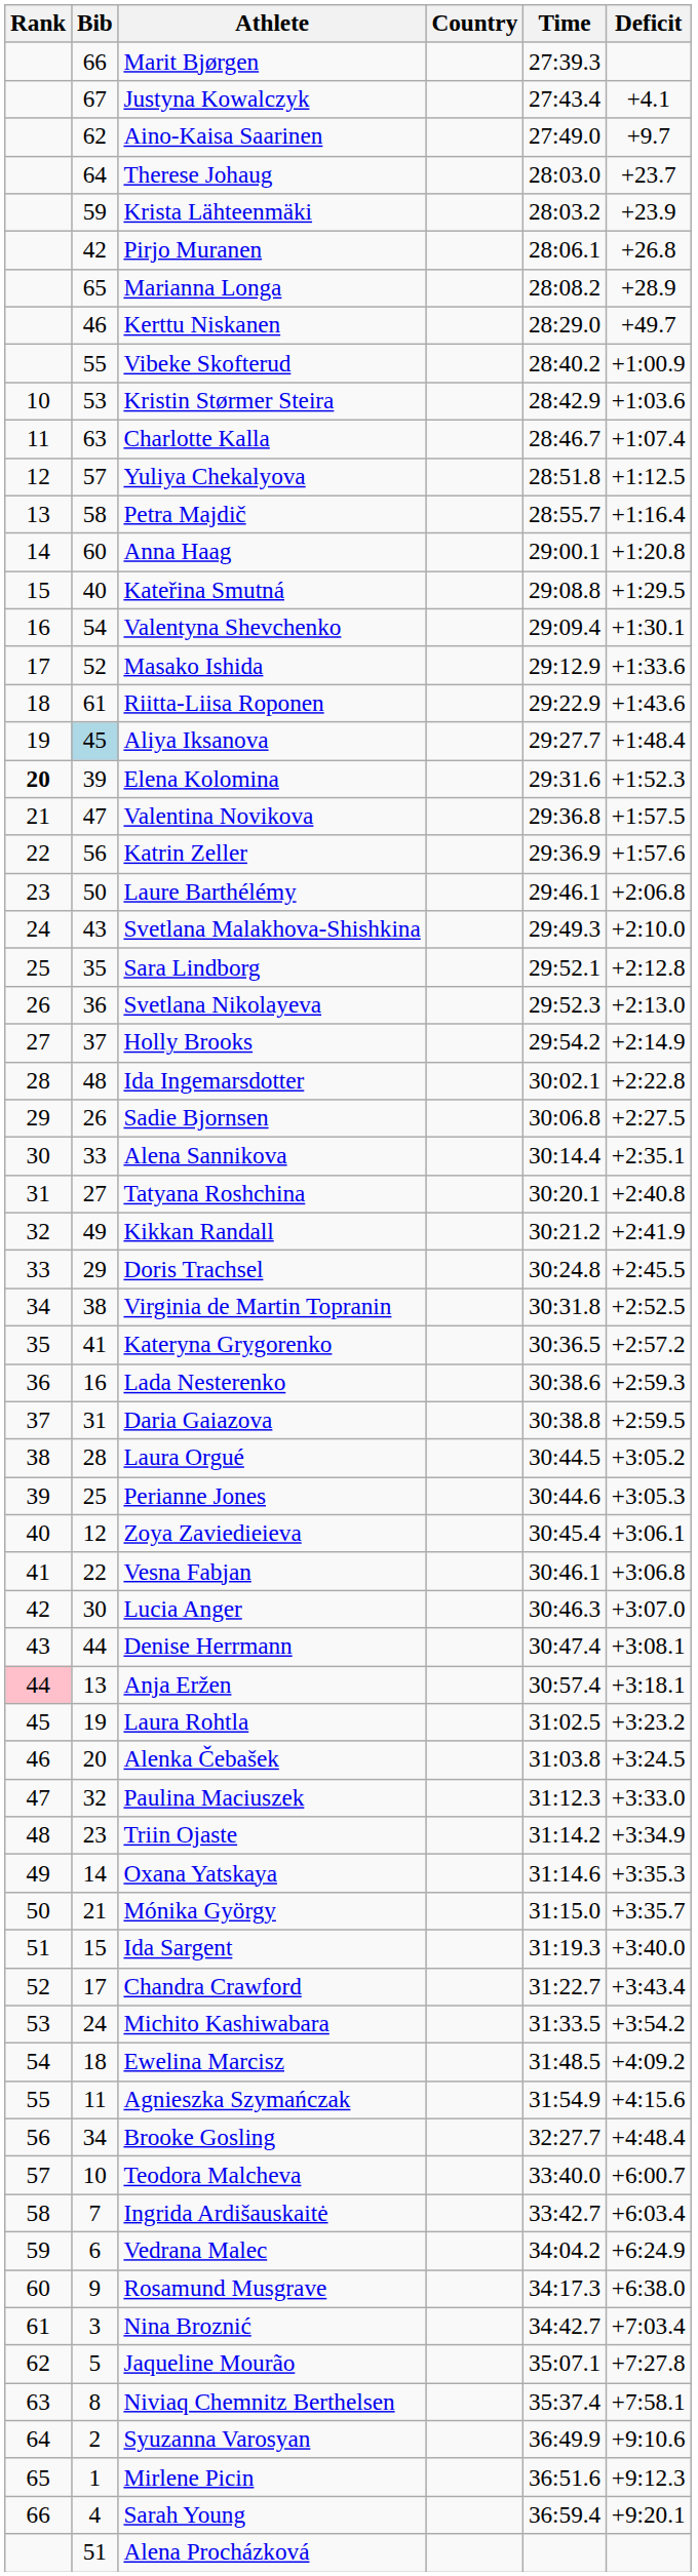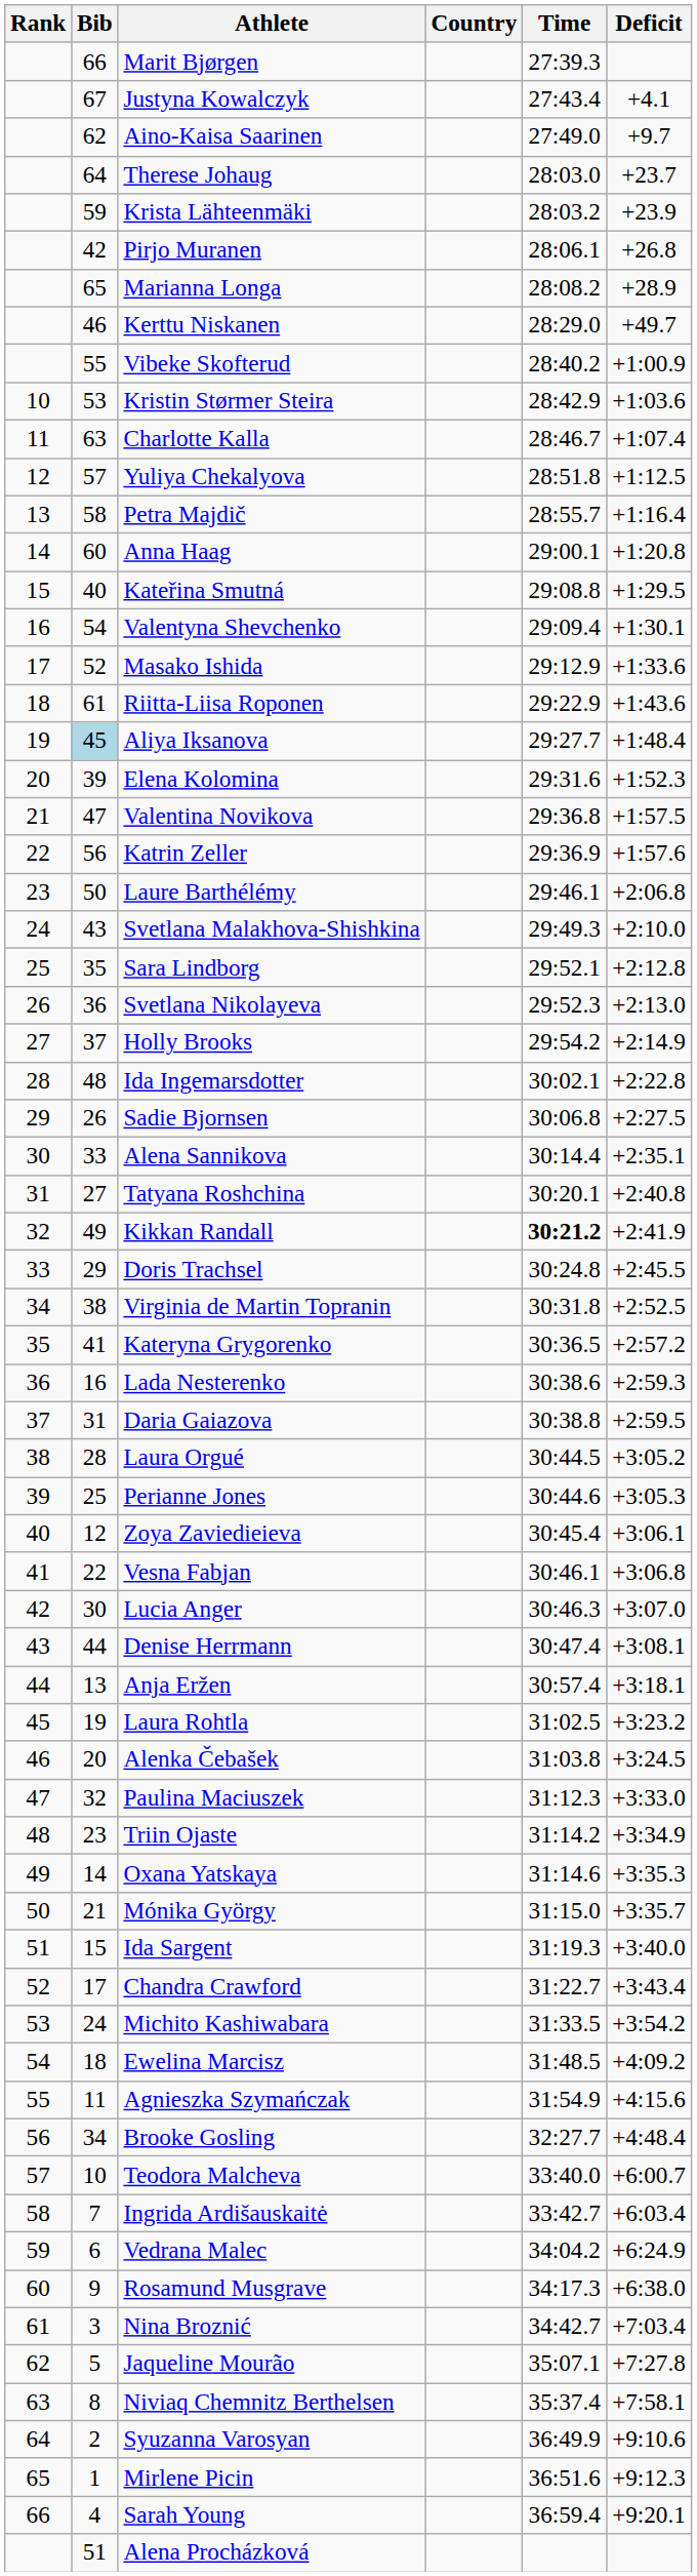Elena Kolomina | Rank: bold -> normal
Kikkan Randall | Time: normal -> bold
Anja Eržen | Rank: pink background -> no background
